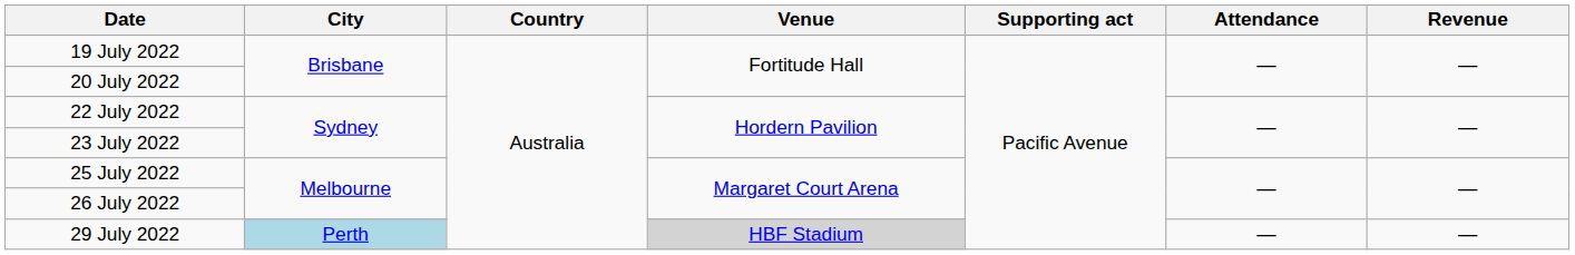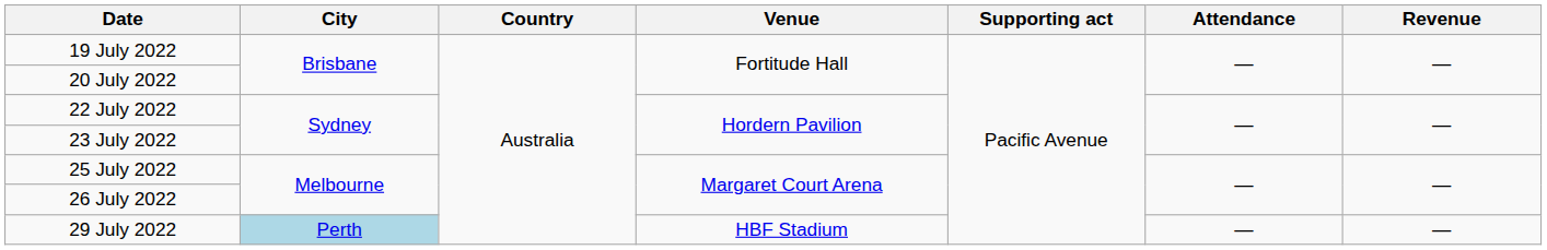29 July 2022 | Venue: lightgrey background -> no background
